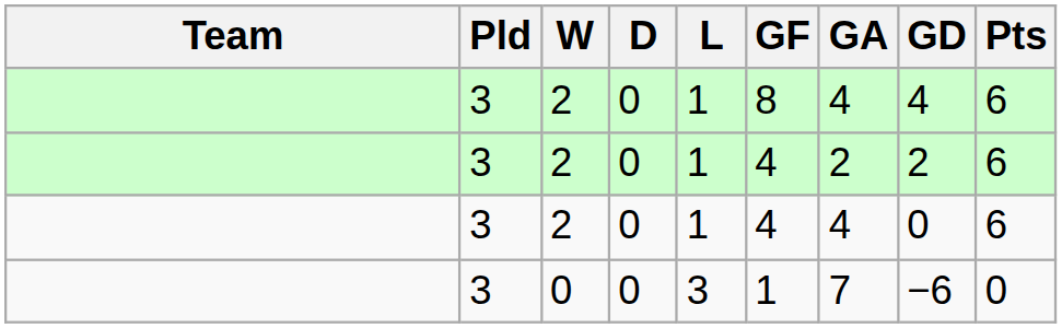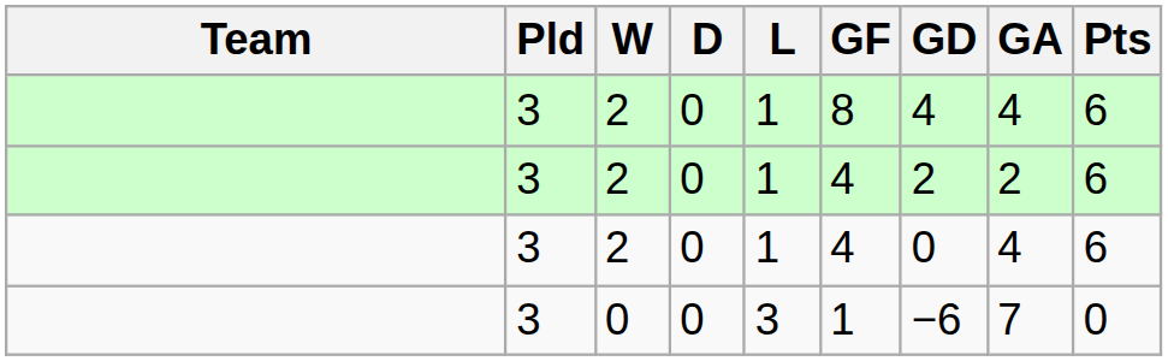columns swapped: GA <-> GD
